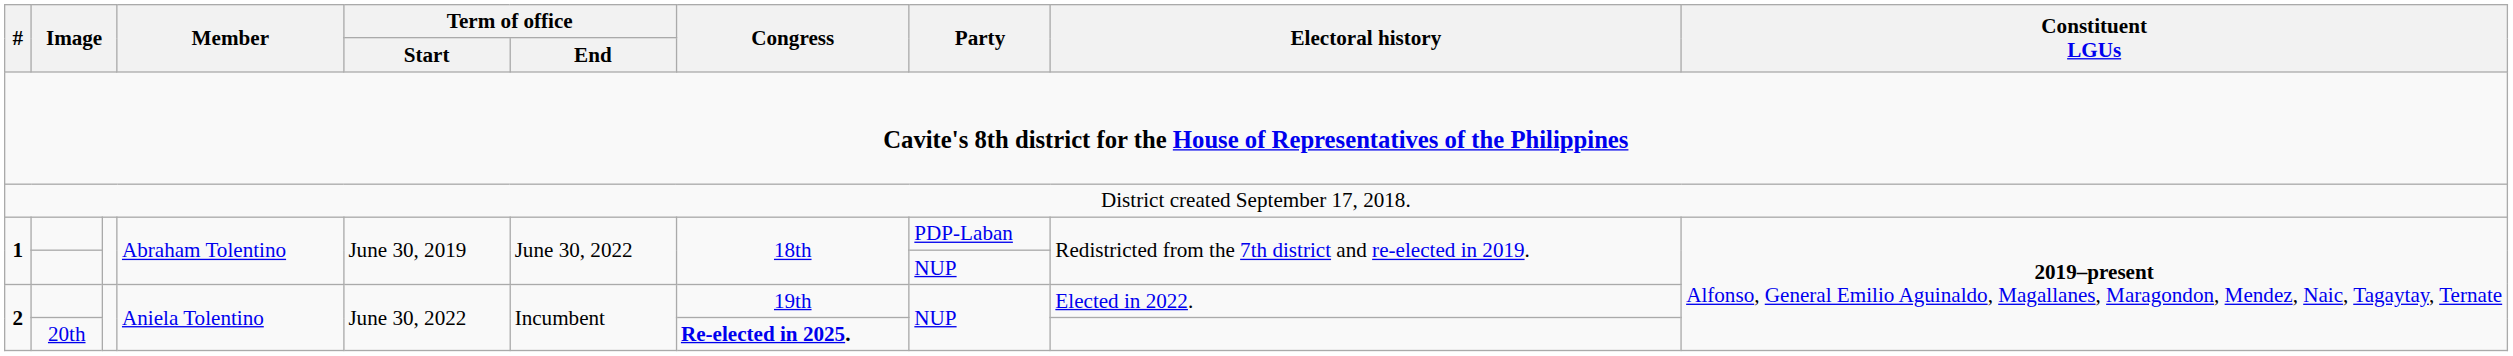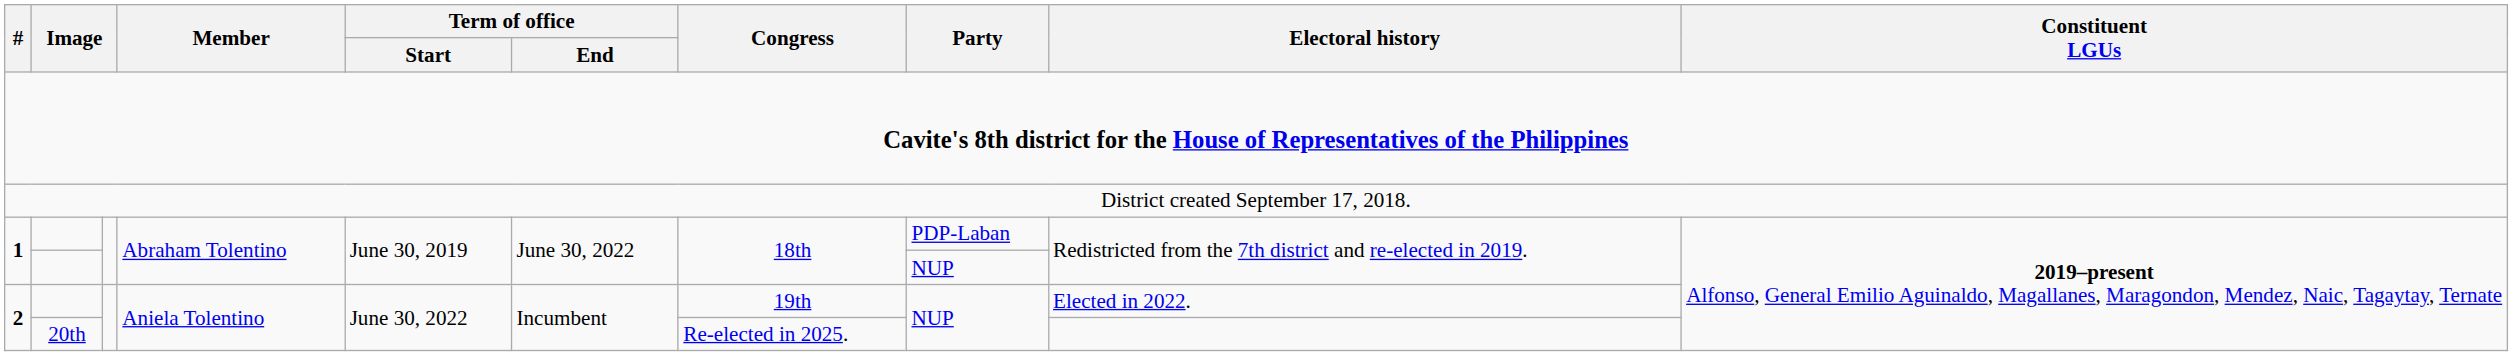2 / 20th | Congress: bold -> normal
